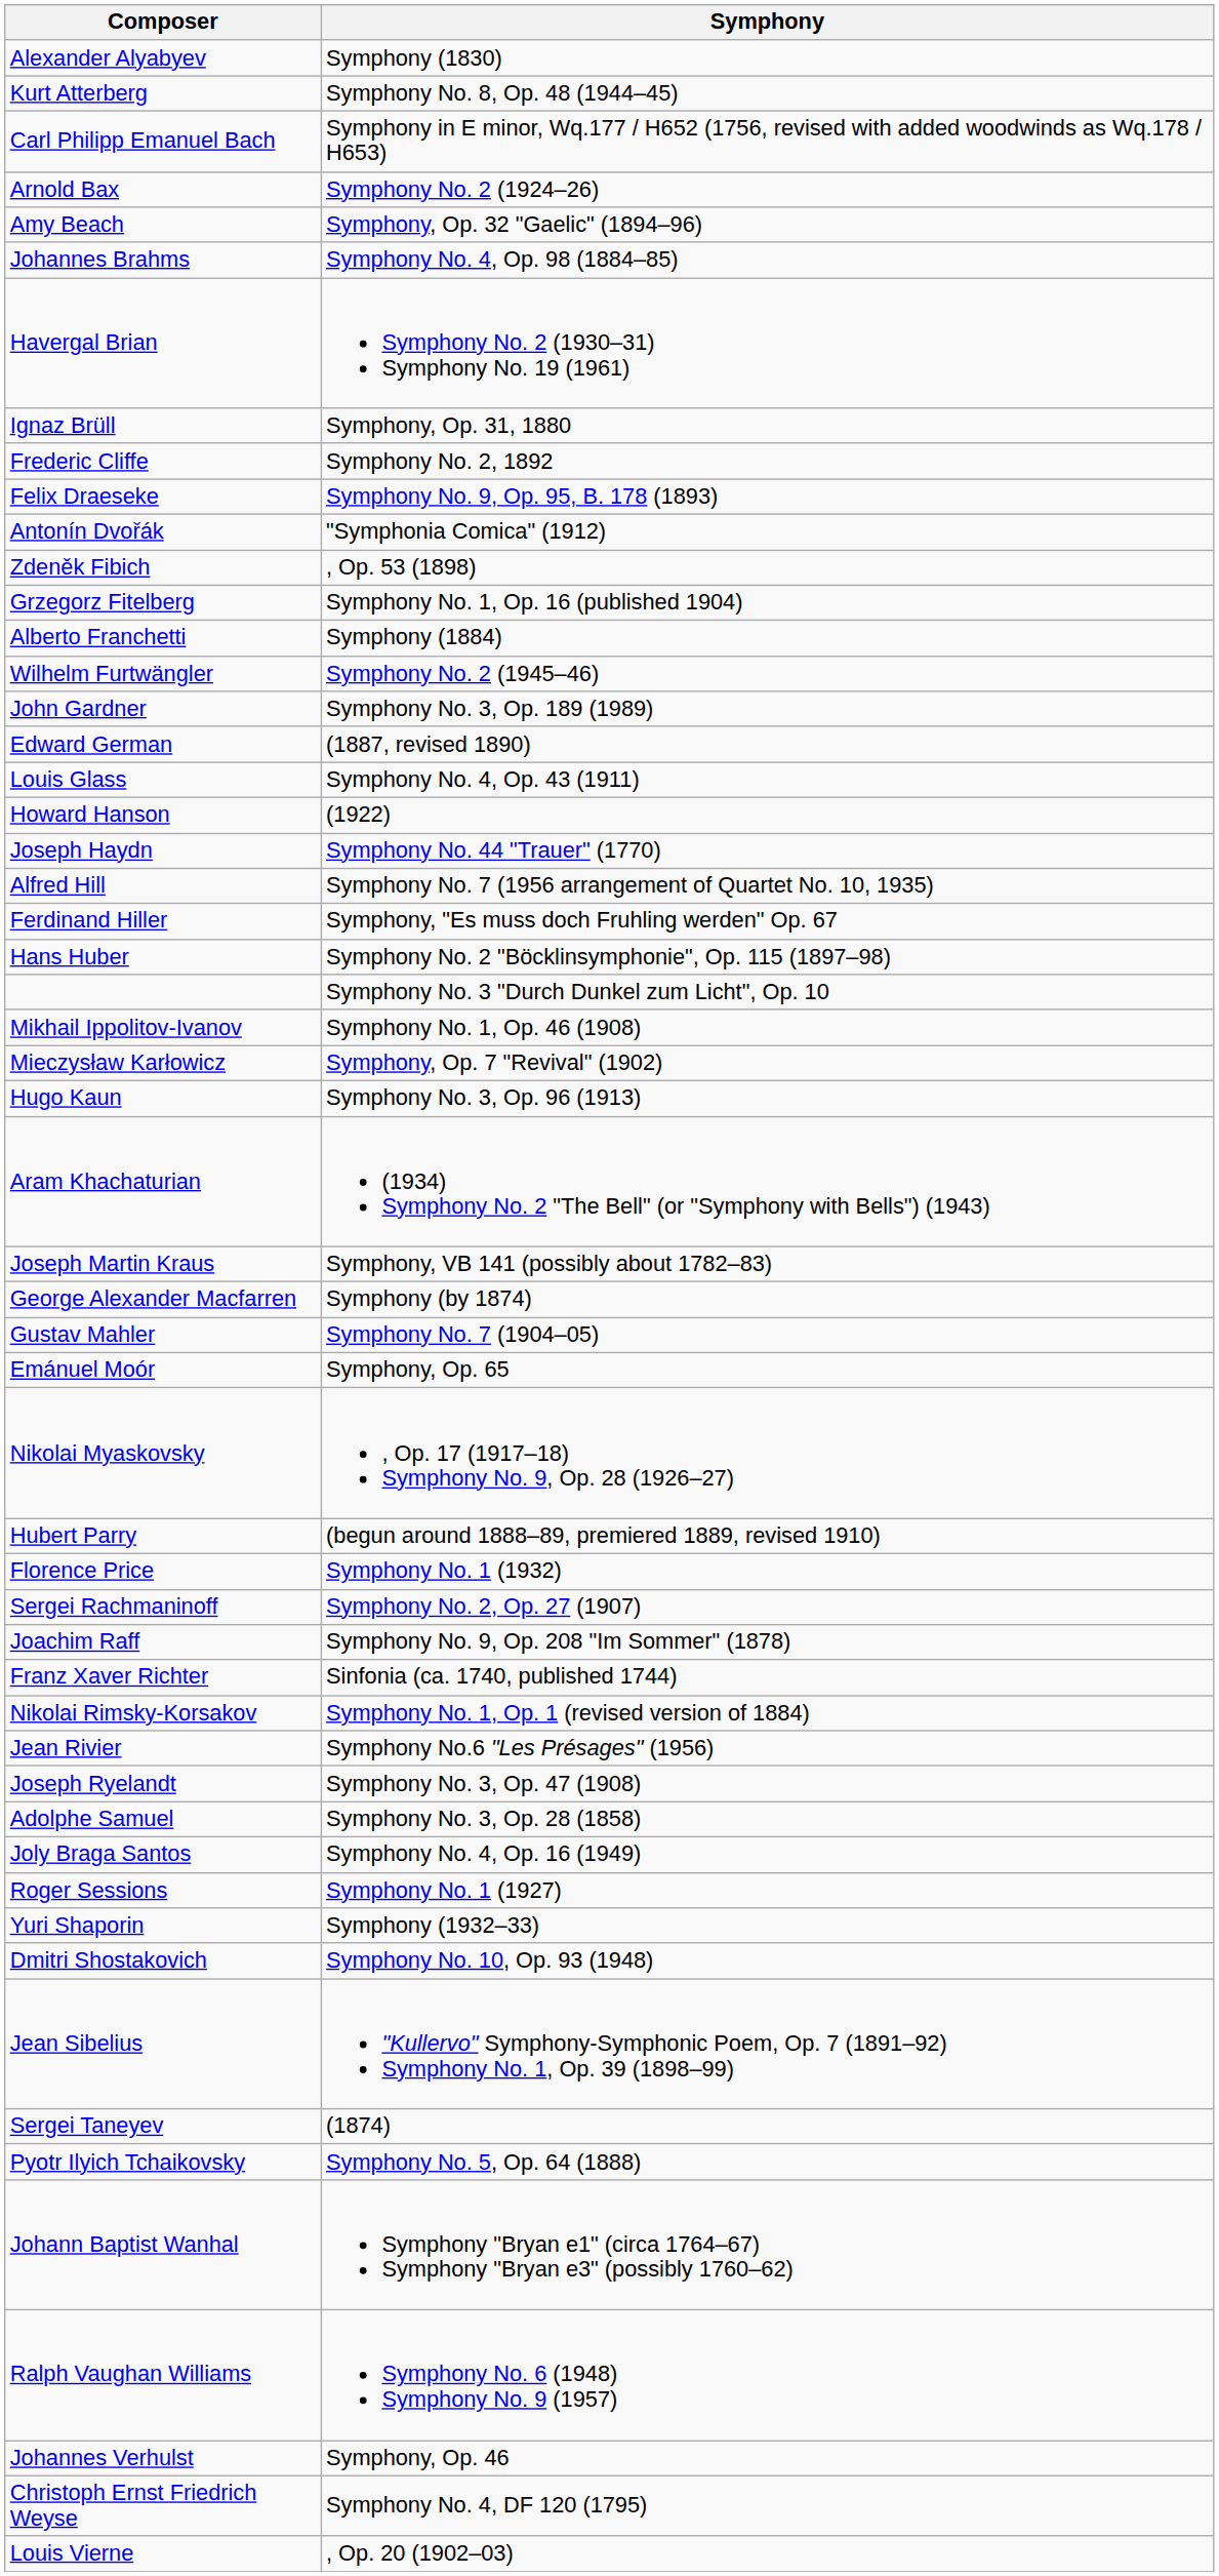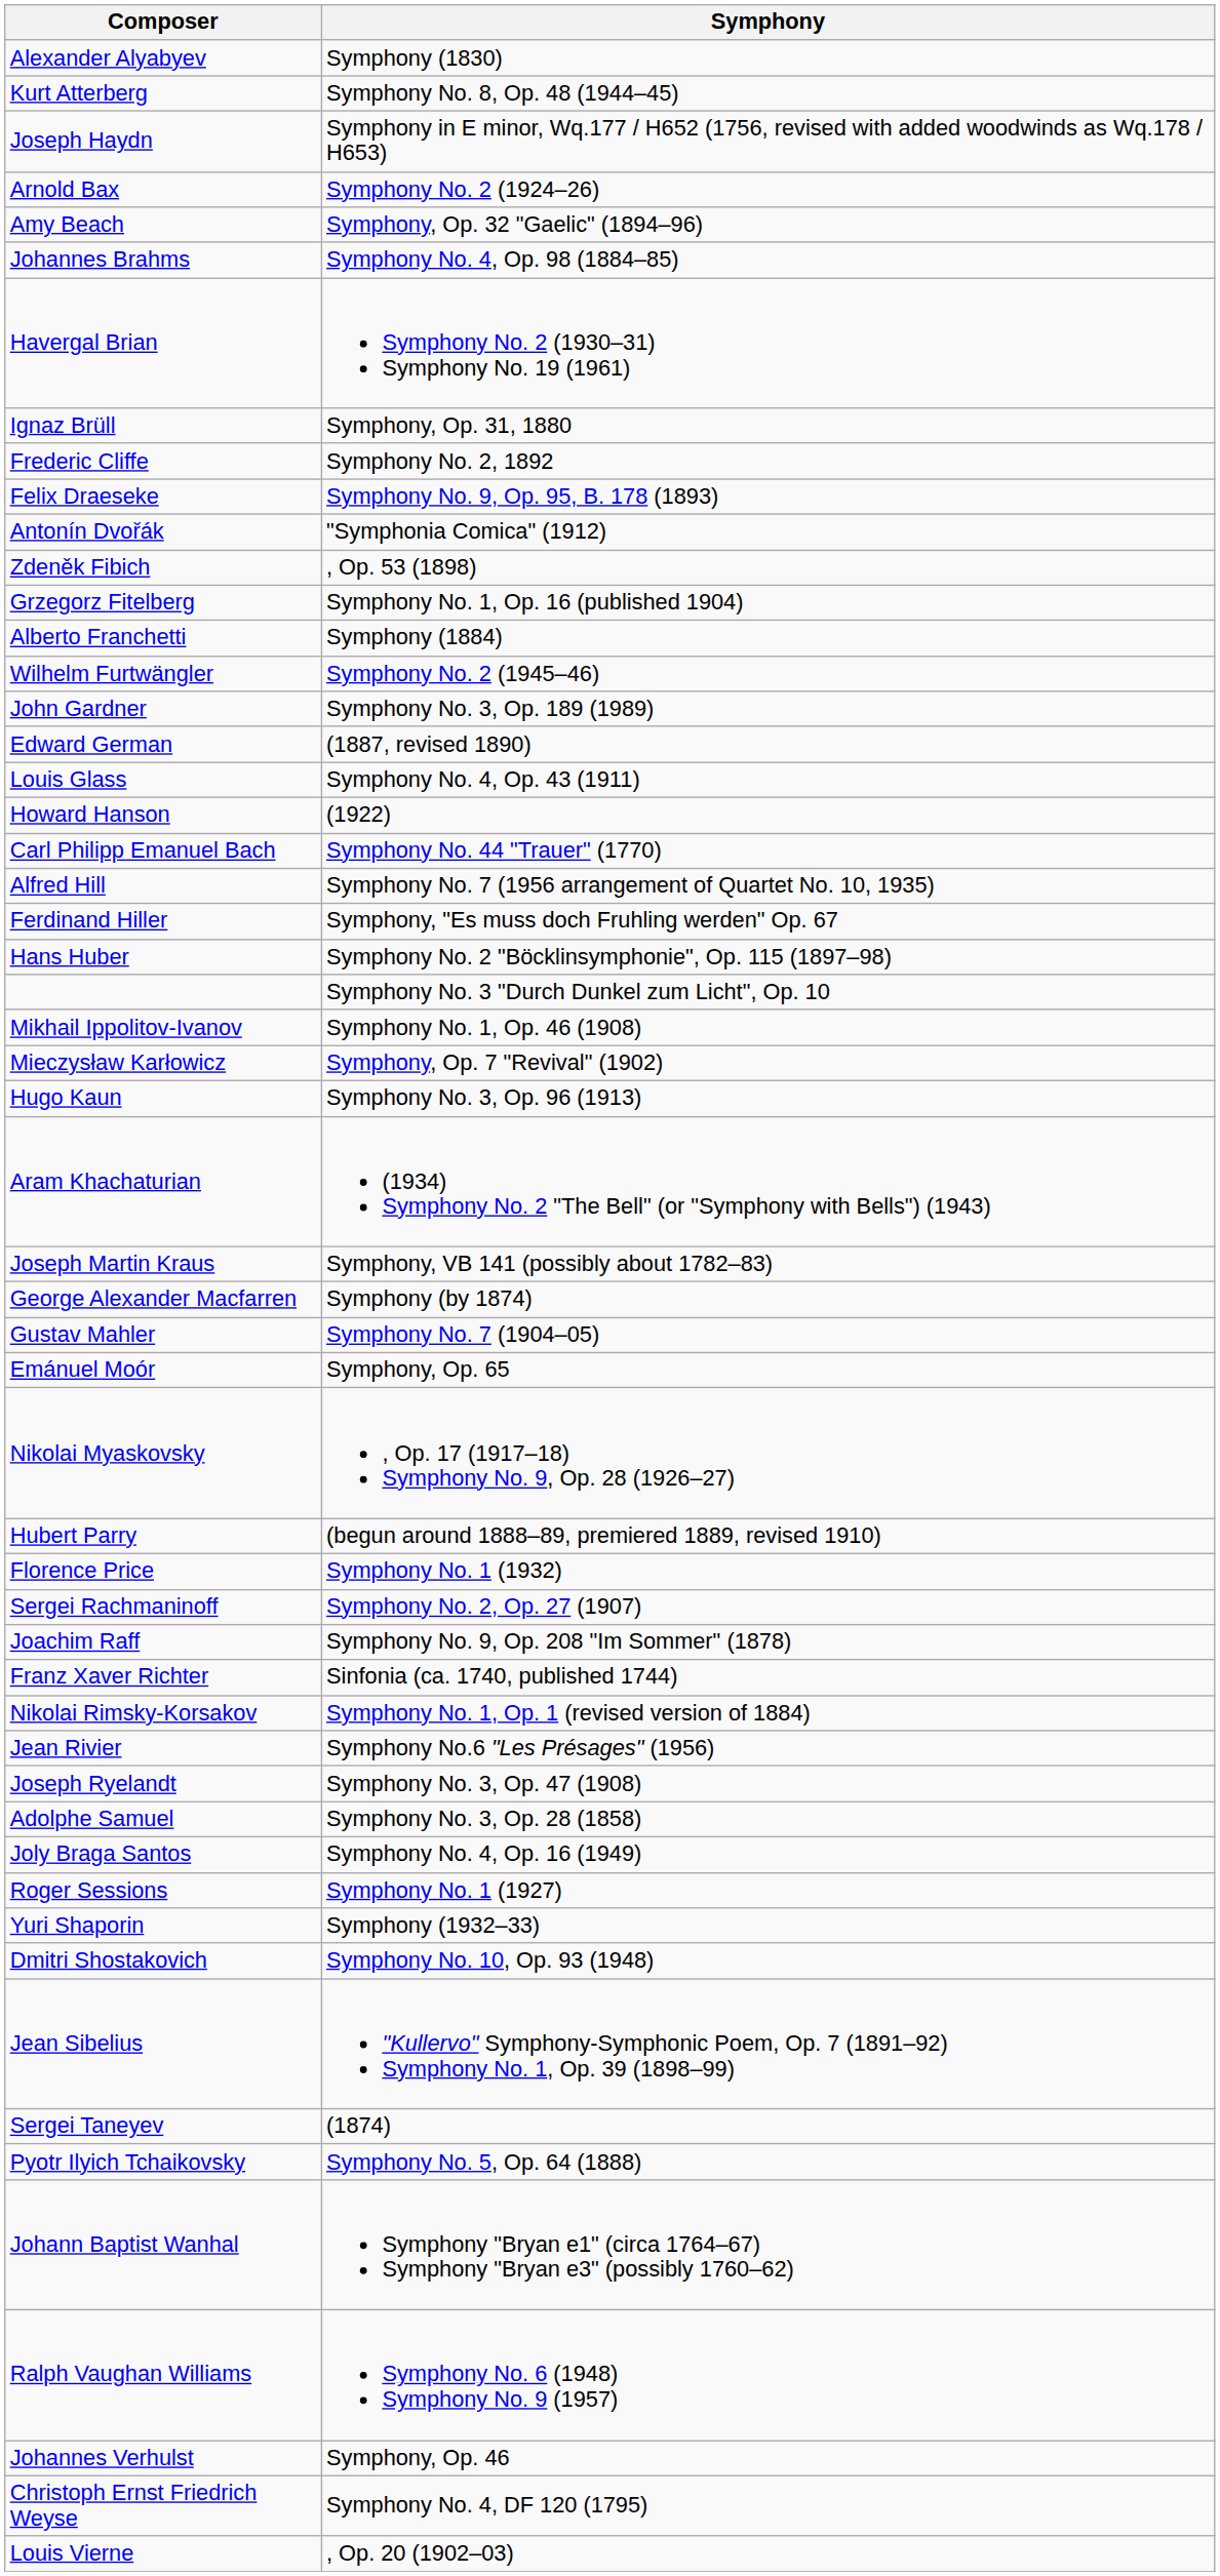row 4 | Composer: Carl Philipp Emanuel Bach -> Joseph Haydn
row 21 | Composer: Joseph Haydn -> Carl Philipp Emanuel Bach
